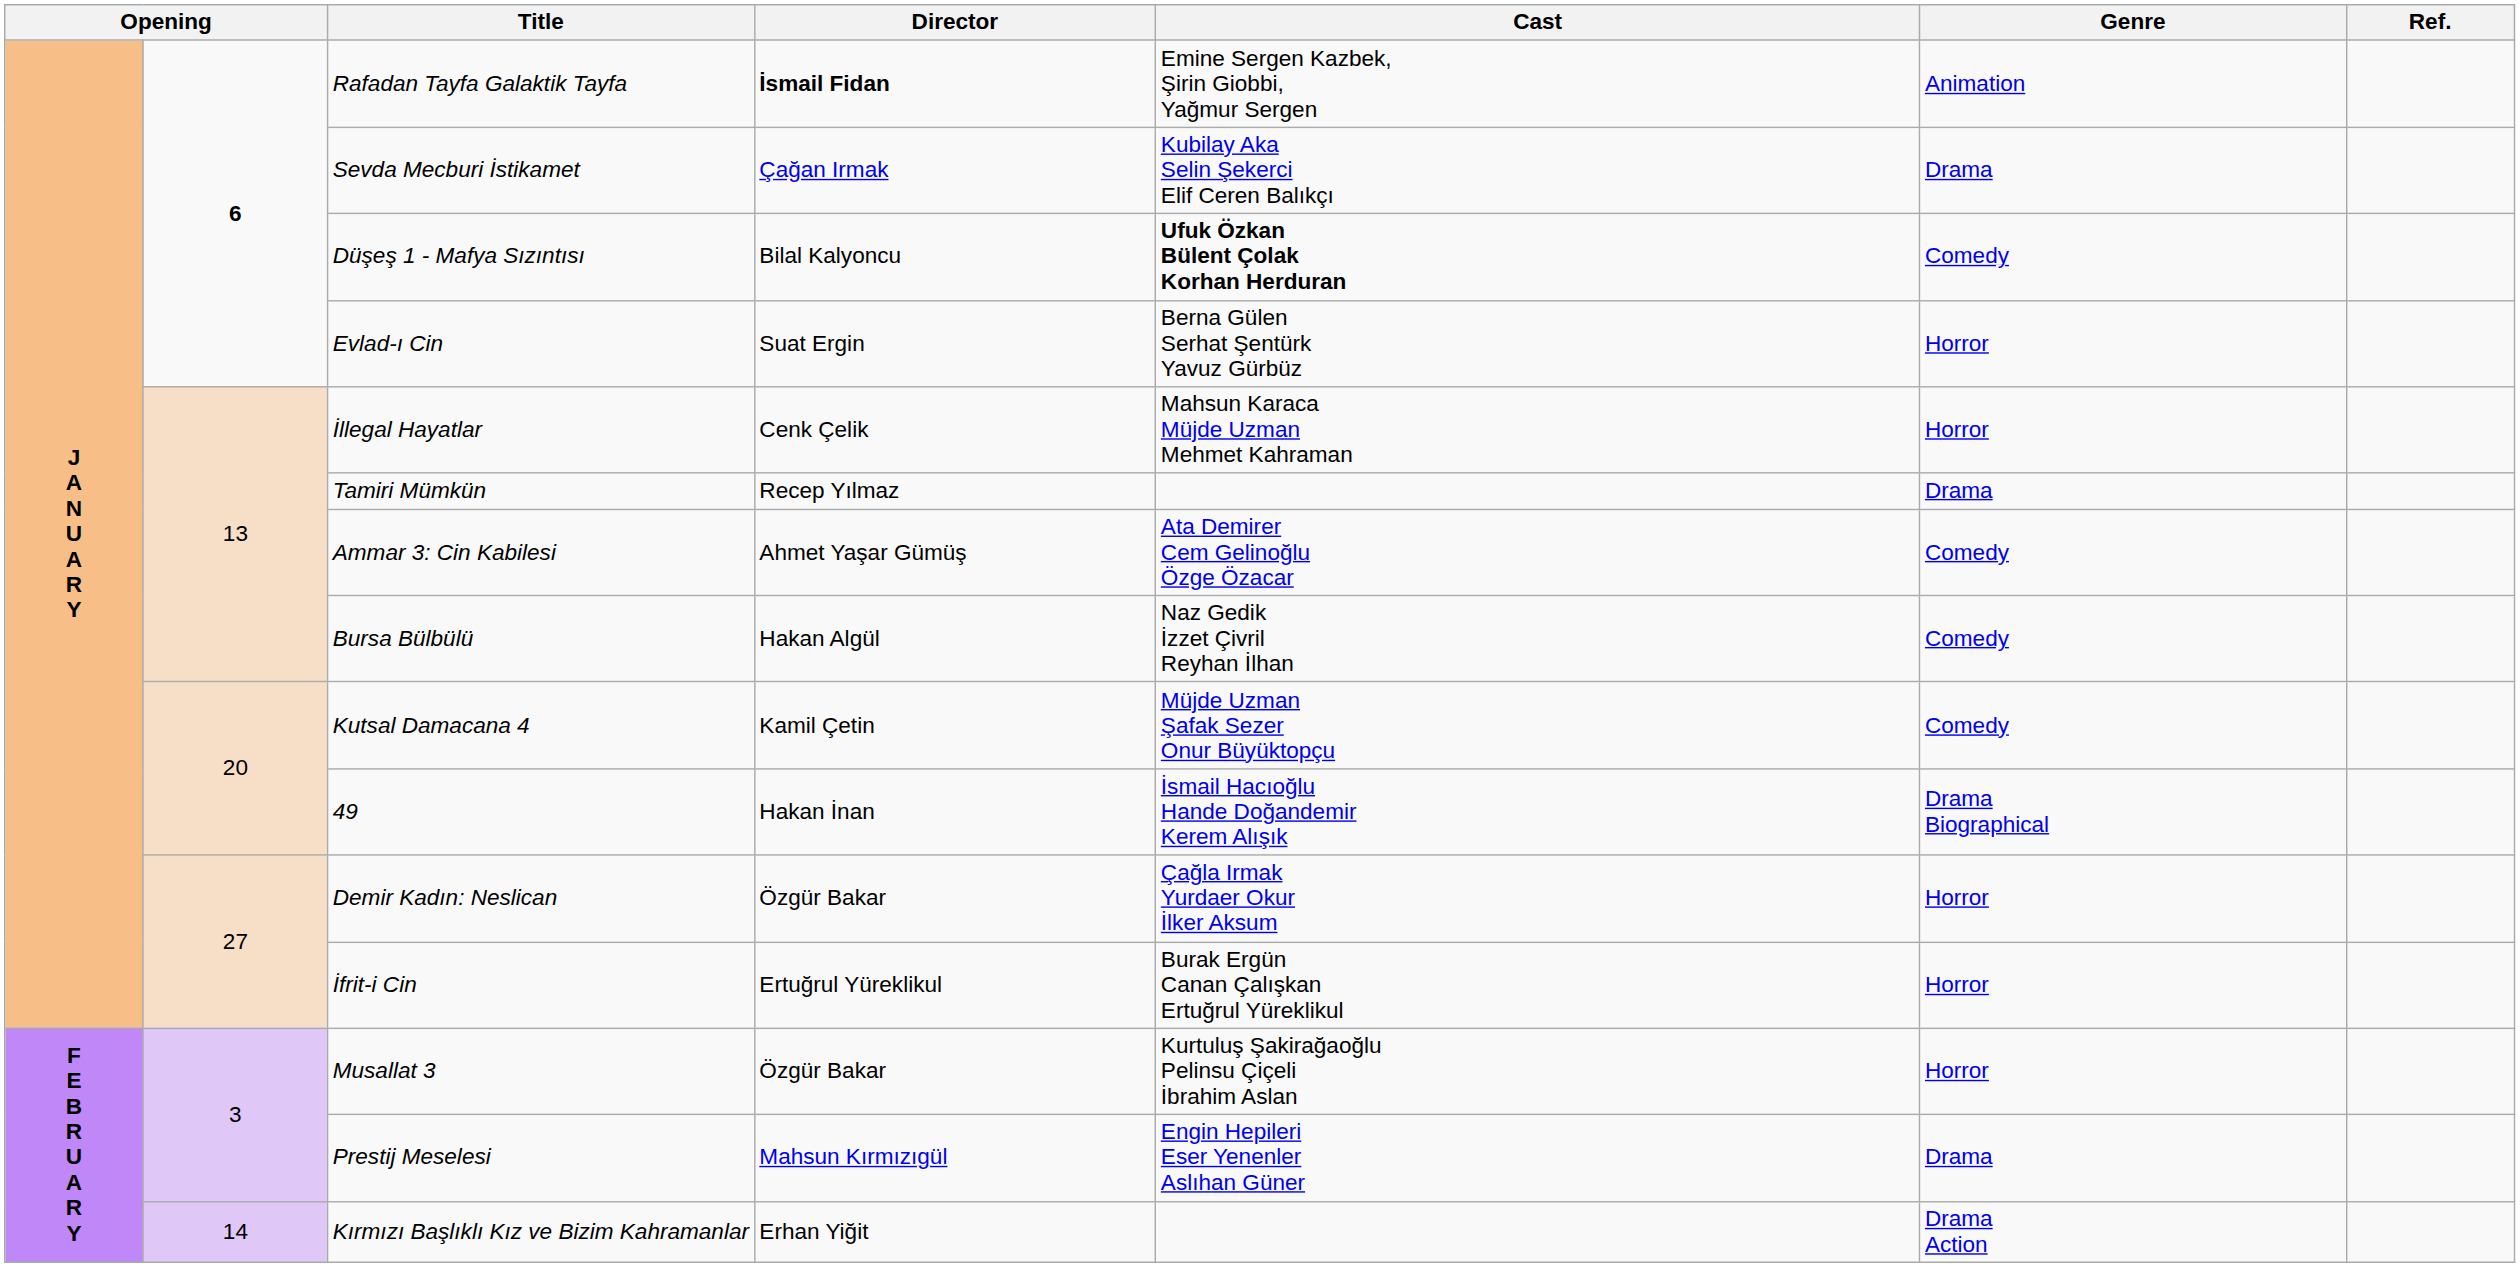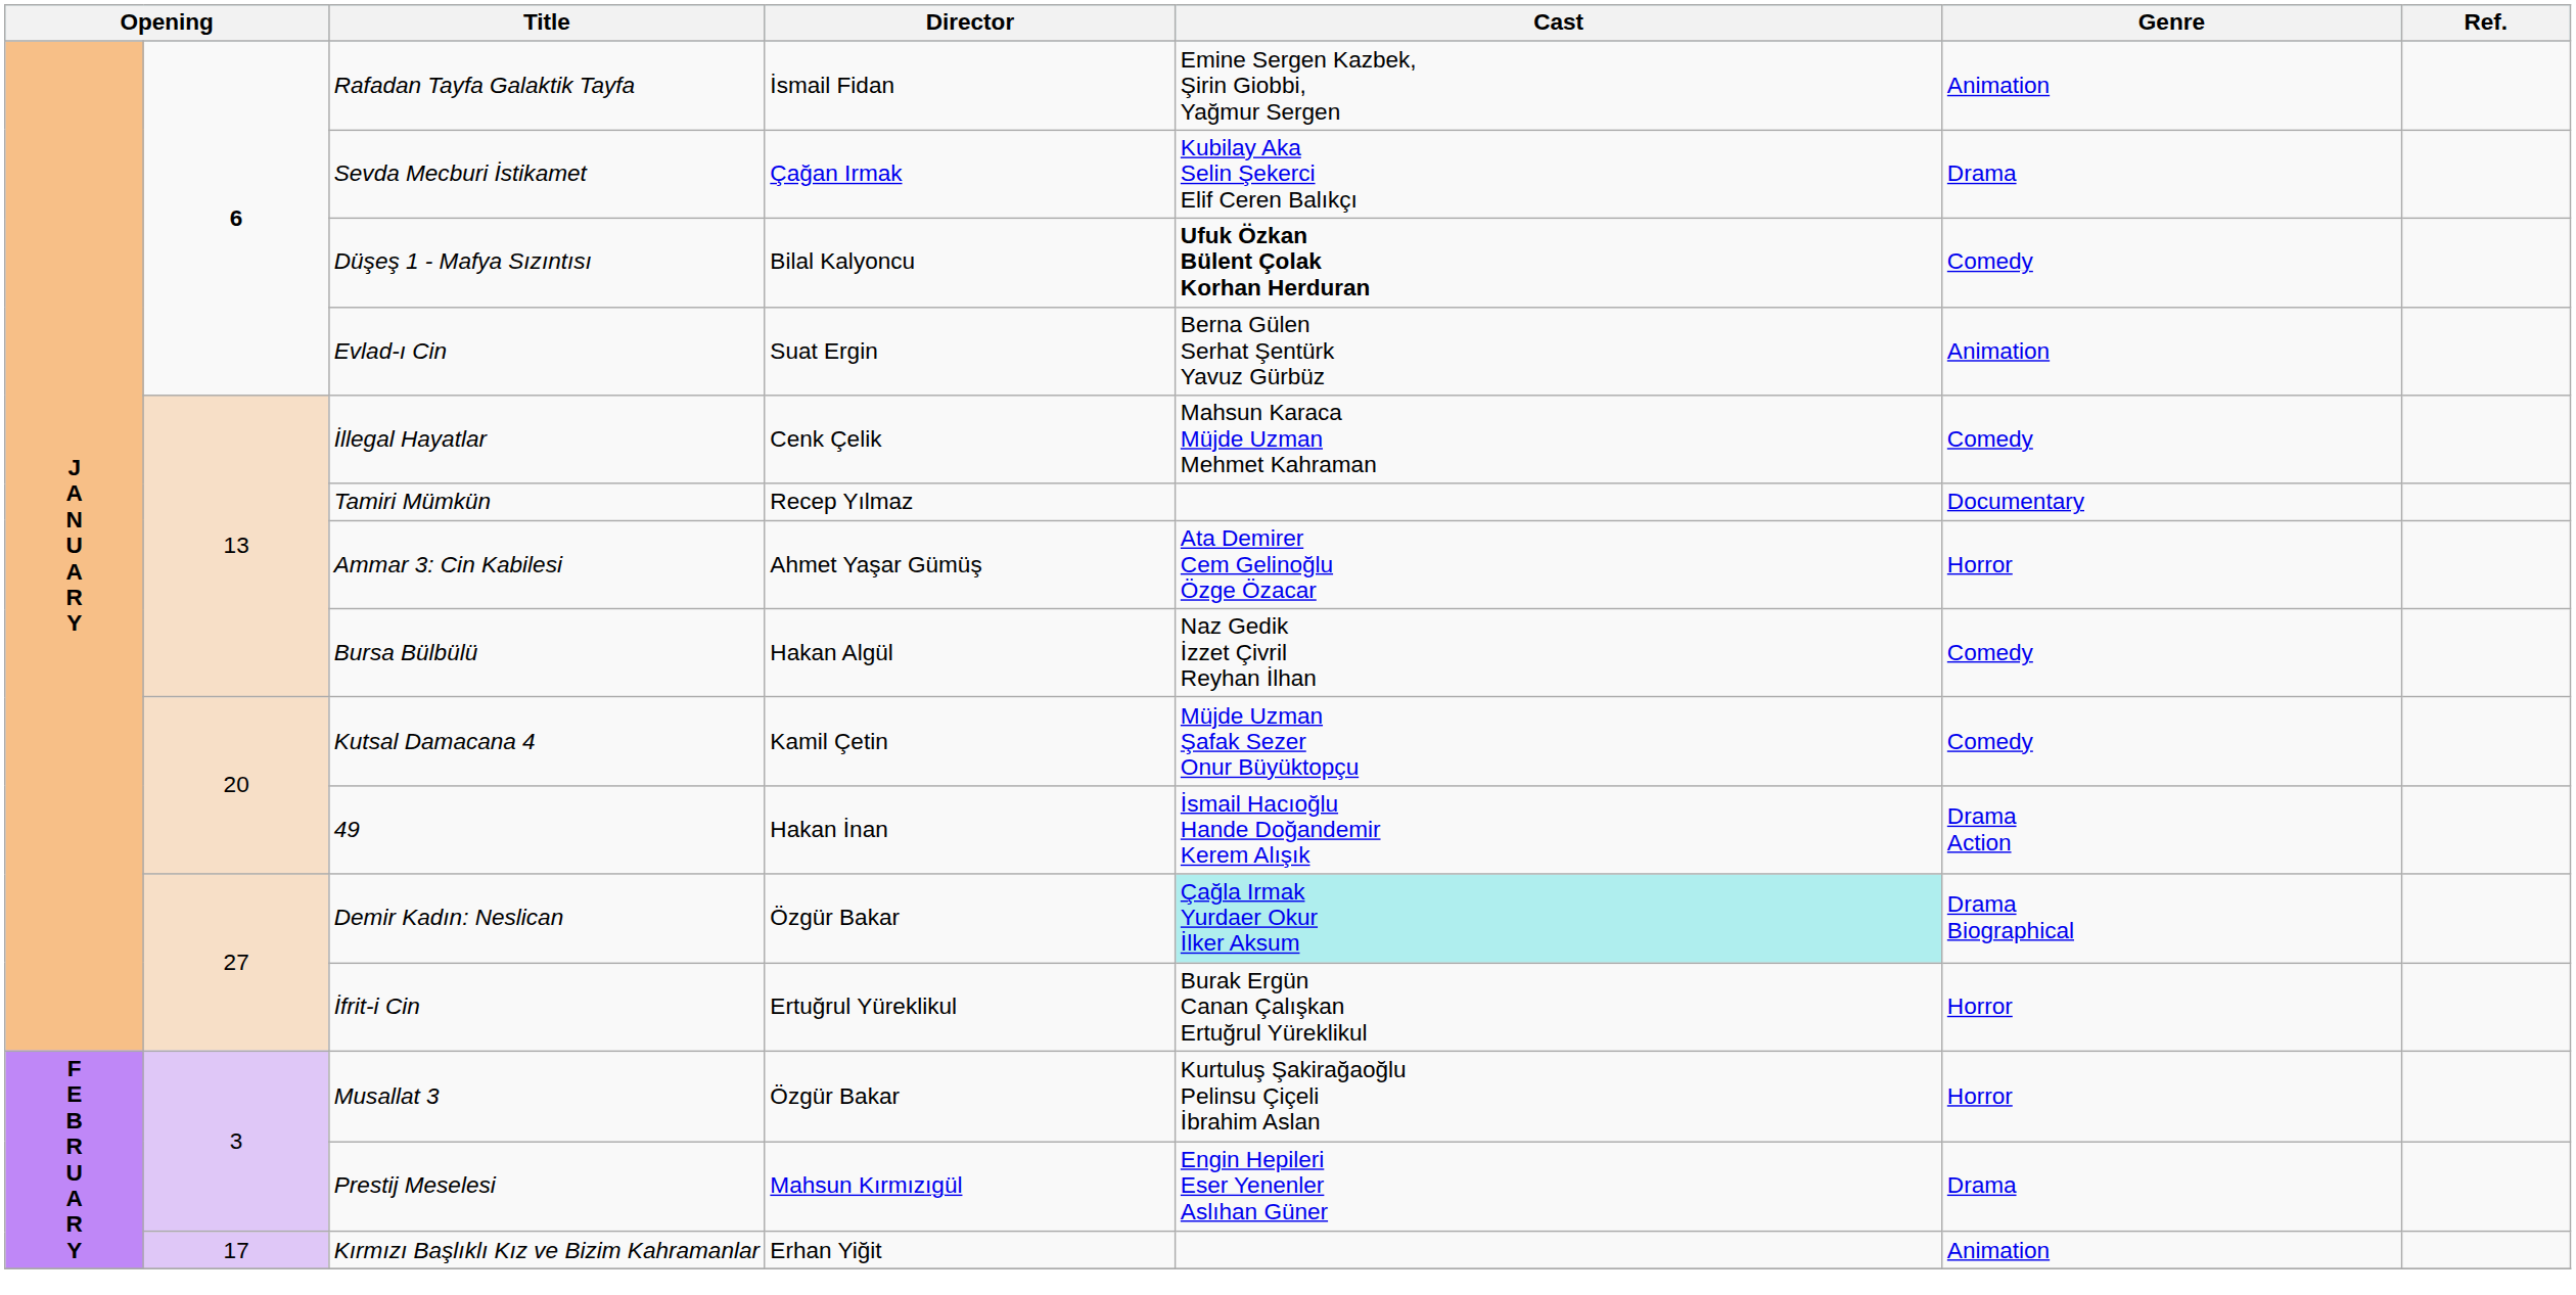Rafadan Tayfa Galaktik Tayfa | Director: bold -> normal
Evlad-ı Cin | Genre: Horror -> Animation
İllegal Hayatlar | Genre: Horror -> Comedy
Tamiri Mümkün | Genre: Drama -> Documentary
Ammar 3: Cin Kabilesi | Genre: Comedy -> Horror
49 | Genre: Drama Biographical -> Drama Action
Demir Kadın: Neslican | Cast: no background -> paleturquoise background
Demir Kadın: Neslican | Genre: Horror -> Drama Biographical
Kırmızı Başlıklı Kız ve Bizim Kahramanlar | column 2: 14 -> 17
Kırmızı Başlıklı Kız ve Bizim Kahramanlar | Genre: Drama Action -> Animation
